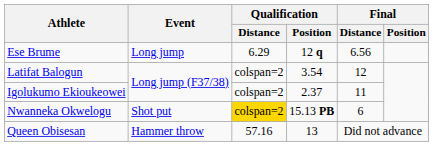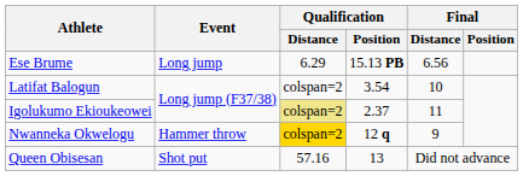Ese Brume | Qualification / Position: 12 q -> 15.13 PB
Latifat Balogun | Final / Distance: 12 -> 10
Igolukumo Ekioukeowei | Qualification / Distance: no background -> khaki background
Nwanneka Okwelogu | Event: Shot put -> Hammer throw
Nwanneka Okwelogu | Qualification / Position: 15.13 PB -> 12 q
Nwanneka Okwelogu | Final / Distance: 6 -> 9
Queen Obisesan | Event: Hammer throw -> Shot put
